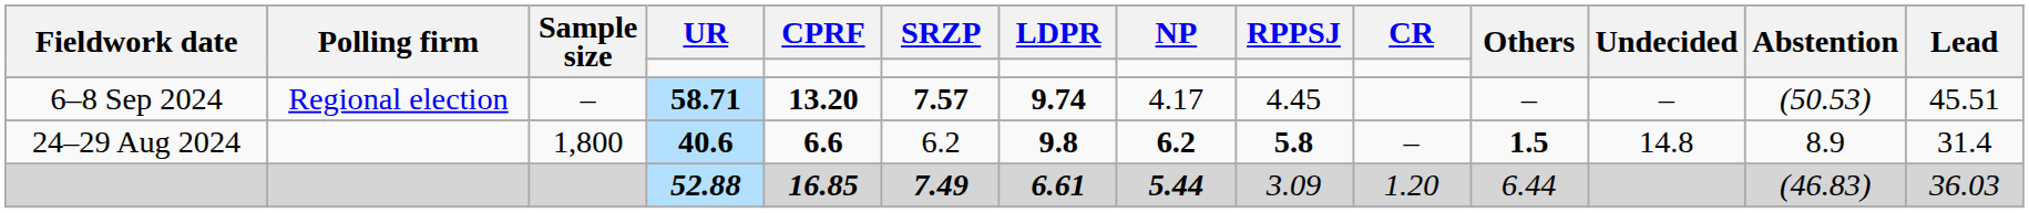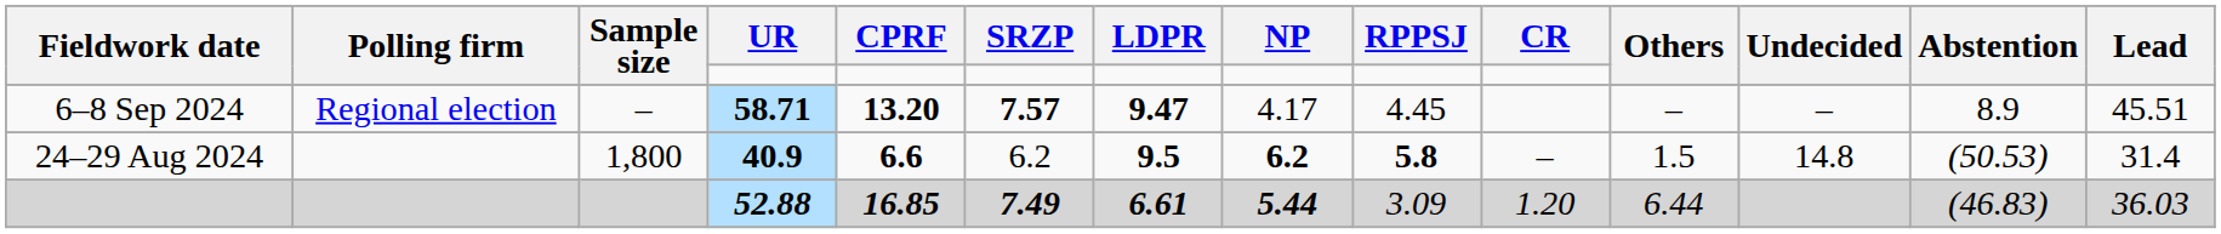6–8 Sep 2024 | LDPR: 9.74 -> 9.47
6–8 Sep 2024 | Abstention: (50.53) -> 8.9
24–29 Aug 2024 | UR: 40.6 -> 40.9
24–29 Aug 2024 | LDPR: 9.8 -> 9.5
24–29 Aug 2024 | Others: bold -> normal
24–29 Aug 2024 | Abstention: 8.9 -> (50.53)
